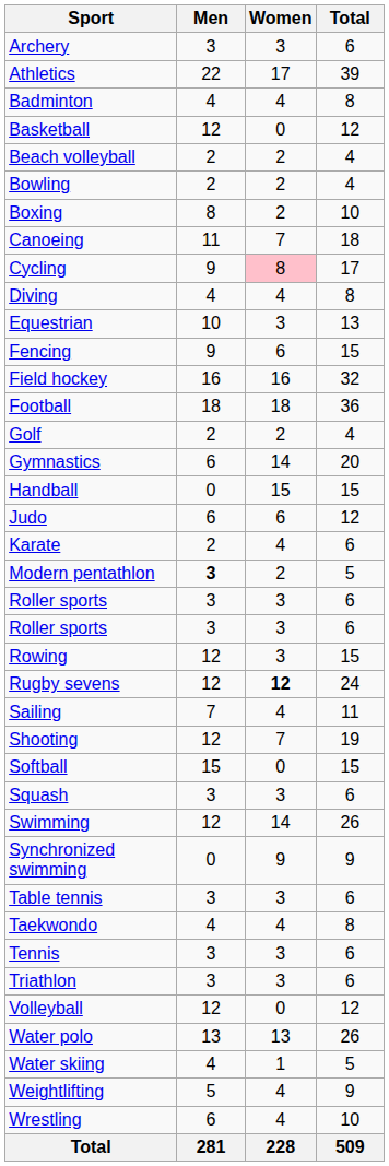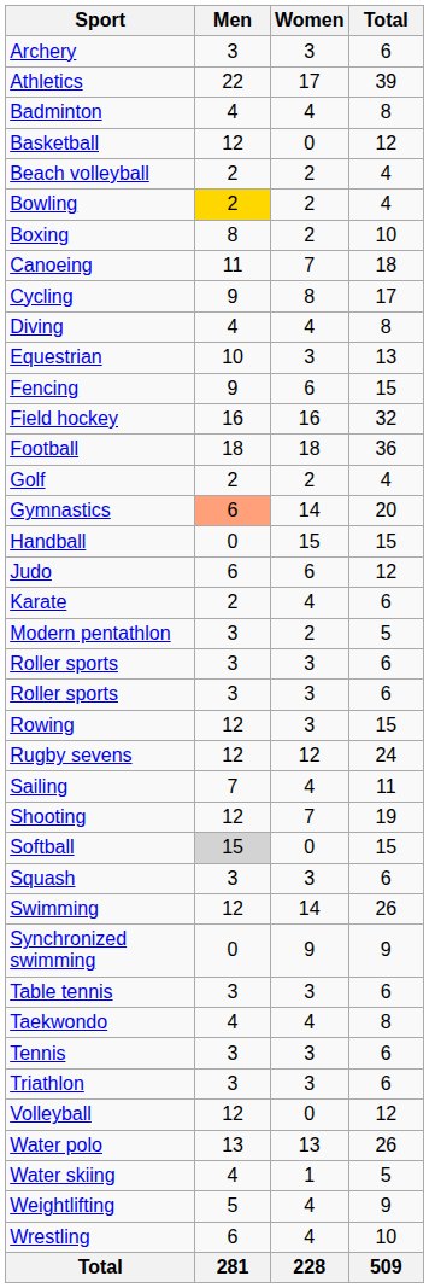Bowling | Men: no background -> gold background
Cycling | Women: pink background -> no background
Gymnastics | Men: no background -> lightsalmon background
Modern pentathlon | Men: bold -> normal
Rugby sevens | Women: bold -> normal
Softball | Men: no background -> lightgrey background
